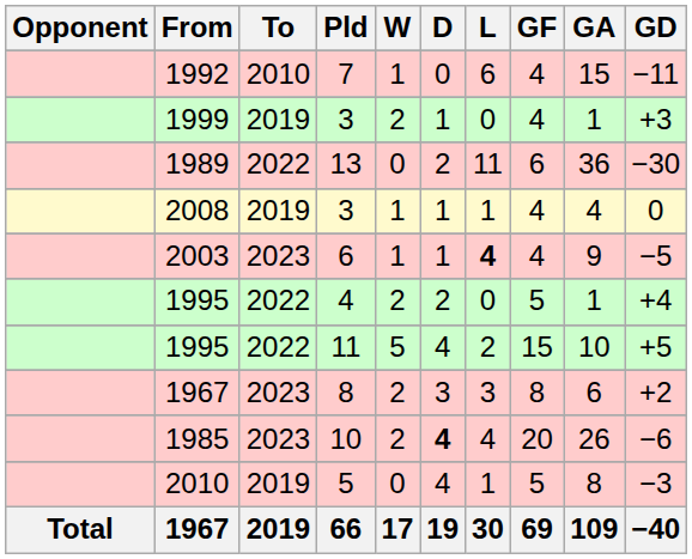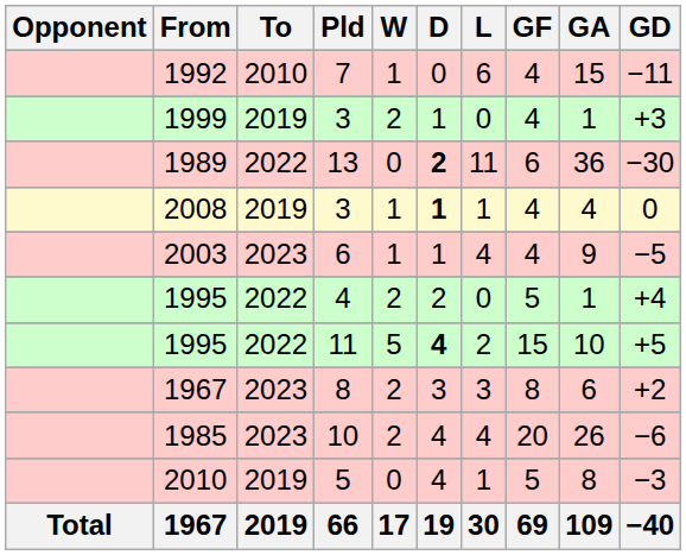1989 | D: normal -> bold
2008 | D: normal -> bold
2003 | L: bold -> normal
1995 / 11 | D: normal -> bold
1985 | D: bold -> normal
